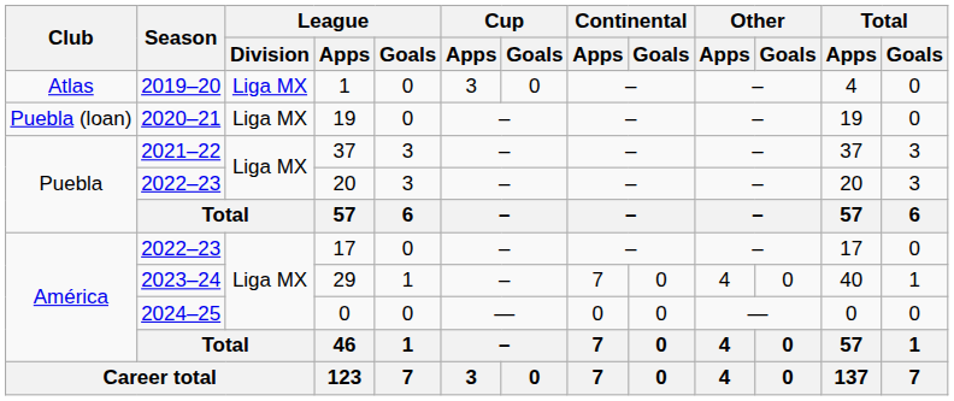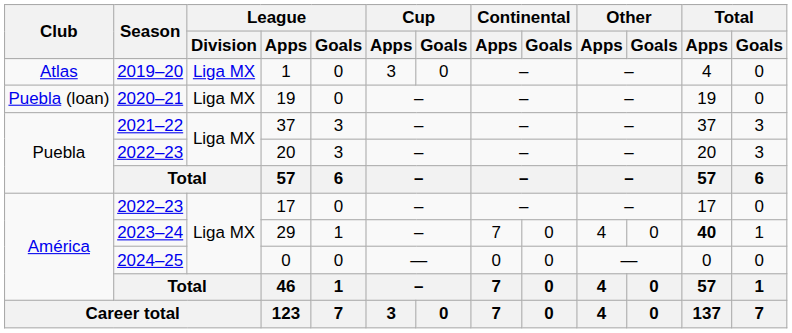29 | Total / Apps: normal -> bold
